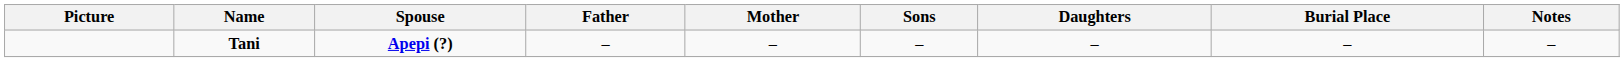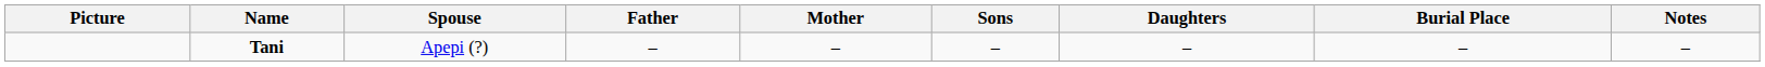Tani | Spouse: bold -> normal
